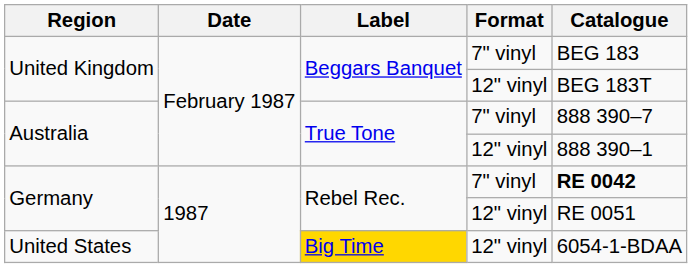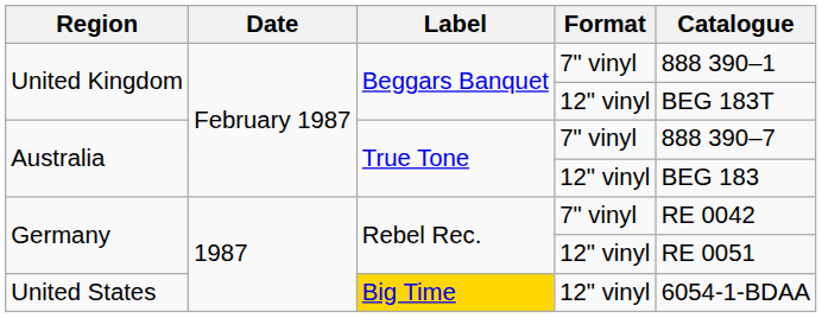United Kingdom / 7" vinyl | Catalogue: BEG 183 -> 888 390–1
Australia / 12" vinyl | Catalogue: 888 390–1 -> BEG 183
Germany / 7" vinyl | Catalogue: bold -> normal
